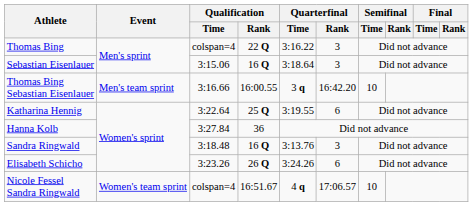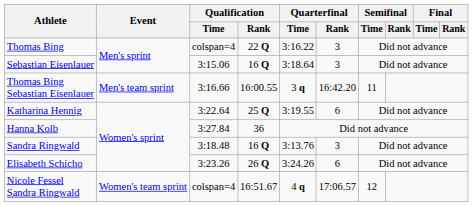Thomas Bing Sebastian Eisenlauer | Semifinal / Time: 10 -> 11
Nicole Fessel Sandra Ringwald | Semifinal / Time: 10 -> 12
